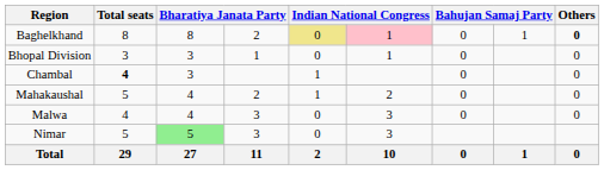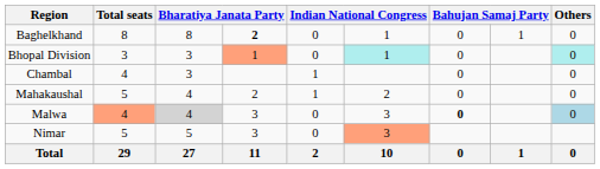Baghelkhand | column 4: normal -> bold
Baghelkhand | column 5: khaki background -> no background
Baghelkhand | column 6: pink background -> no background
Baghelkhand | Others: bold -> normal
Bhopal Division | column 4: no background -> lightsalmon background
Bhopal Division | column 6: no background -> paleturquoise background
Bhopal Division | Others: no background -> paleturquoise background
Chambal | Total seats: bold -> normal
Malwa | Total seats: no background -> lightsalmon background
Malwa | column 3: no background -> lightgrey background
Malwa | column 7: normal -> bold
Malwa | Others: no background -> lightblue background
Nimar | column 3: lightgreen background -> no background
Nimar | column 6: no background -> lightsalmon background
